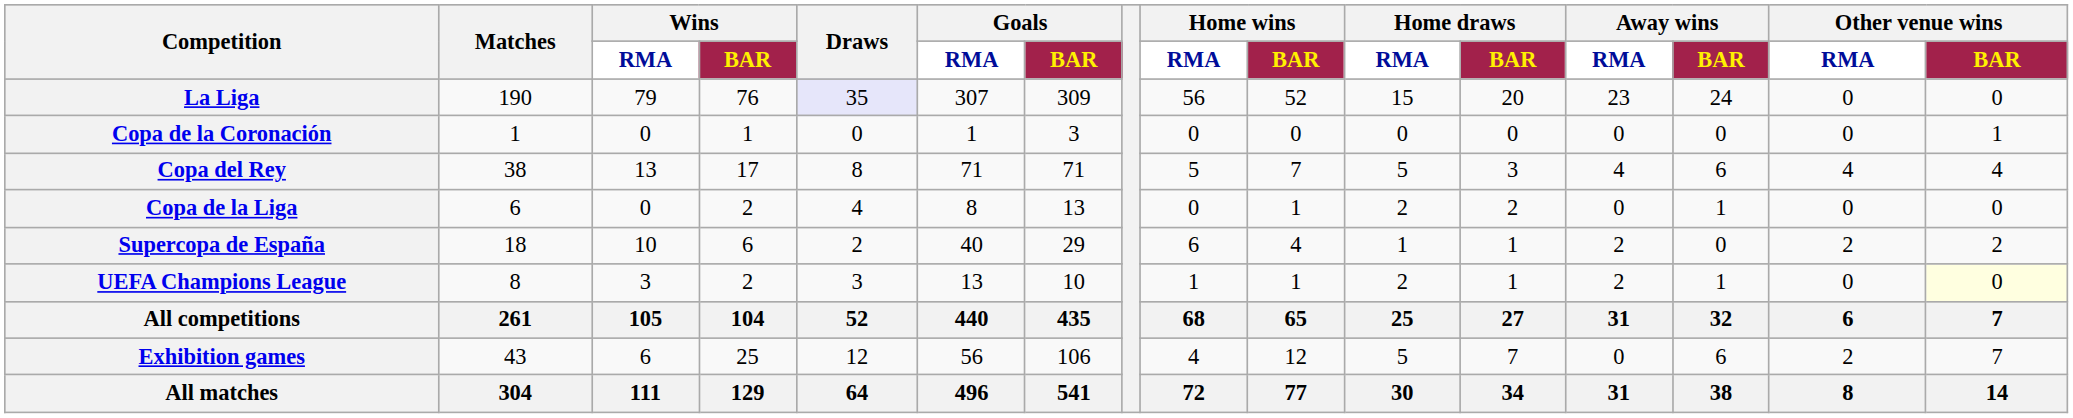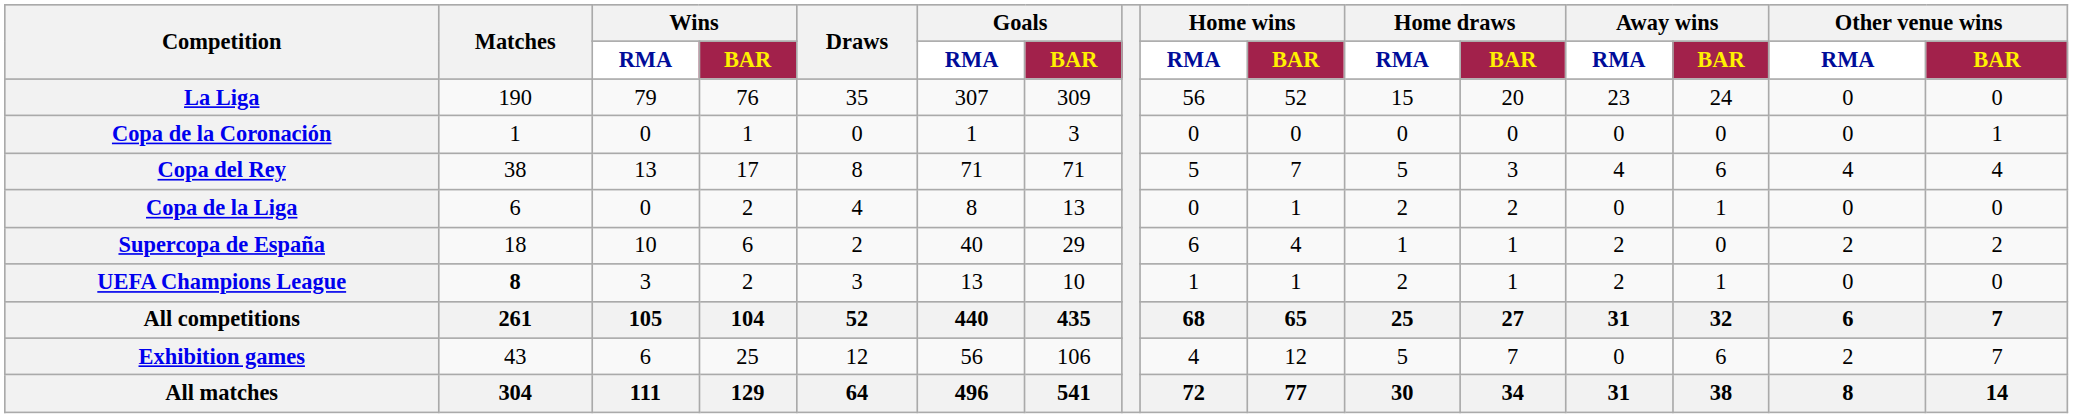La Liga | Draws: lavender background -> no background
UEFA Champions League | Matches: normal -> bold
UEFA Champions League | Other venue wins / BAR: lightyellow background -> no background
